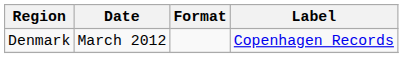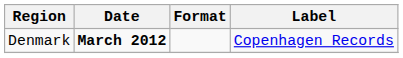Denmark | Date: normal -> bold
